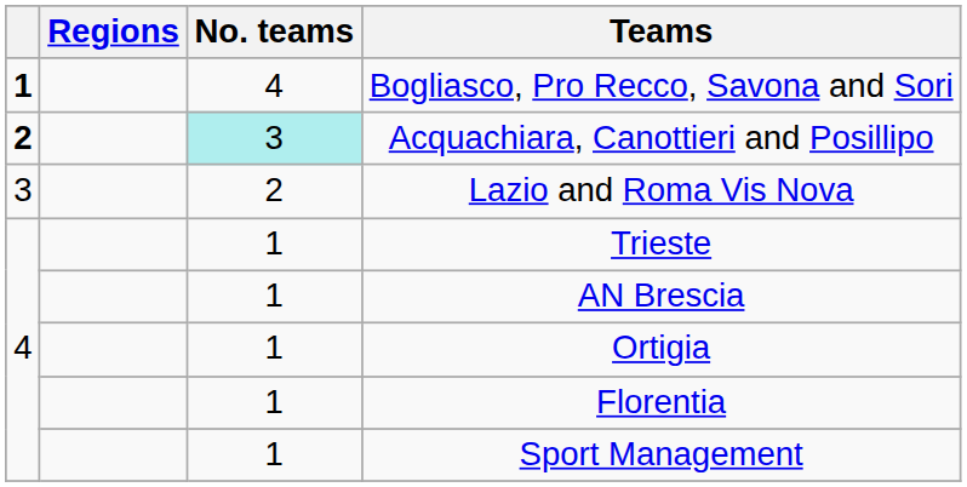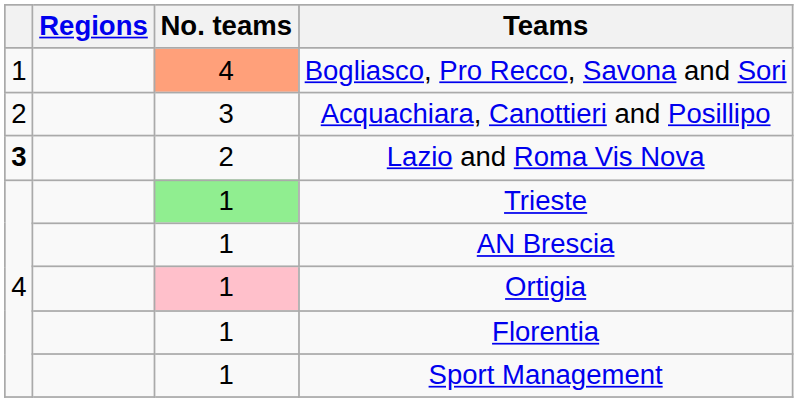Bogliasco, Pro Recco, Savona and Sori | column 1: bold -> normal
Bogliasco, Pro Recco, Savona and Sori | No. teams: no background -> lightsalmon background
Acquachiara, Canottieri and Posillipo | column 1: bold -> normal
Acquachiara, Canottieri and Posillipo | No. teams: paleturquoise background -> no background
Lazio and Roma Vis Nova | column 1: normal -> bold
Trieste | No. teams: no background -> lightgreen background
Ortigia | No. teams: no background -> pink background
